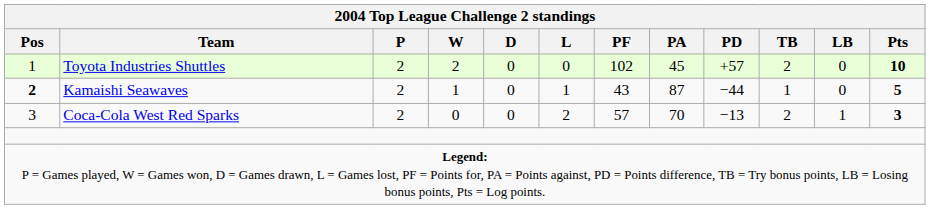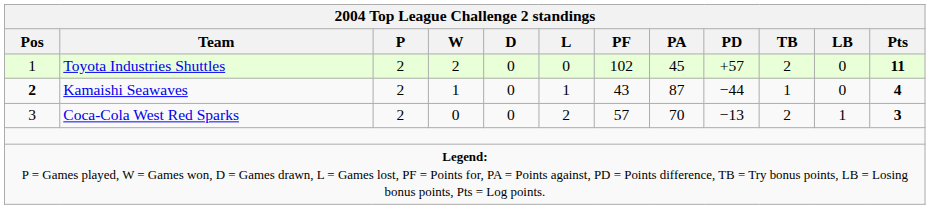Toyota Industries Shuttles | Pts: 10 -> 11
Kamaishi Seawaves | Pts: 5 -> 4
